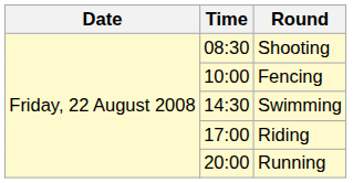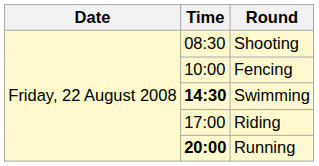Swimming | Time: normal -> bold
Running | Time: normal -> bold
